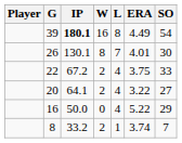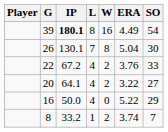columns swapped: W <-> L
26 | ERA: 4.01 -> 5.04
22 | ERA: 3.75 -> 3.76
